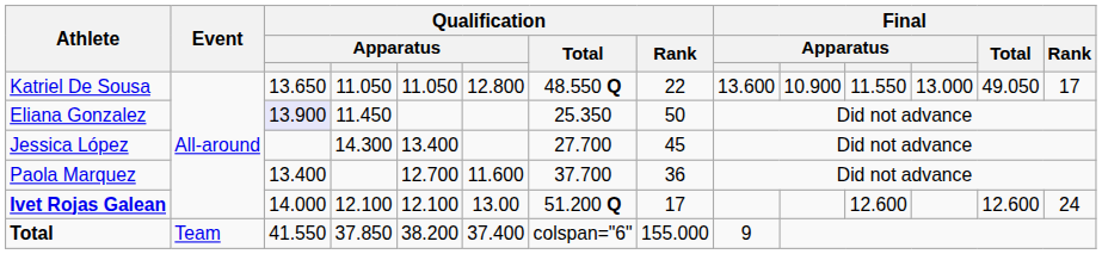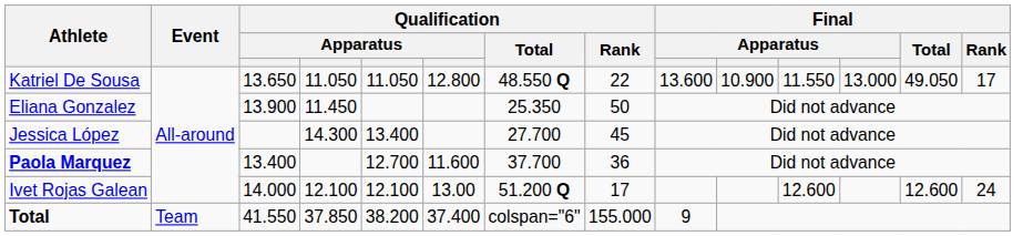row 5 | column 3: lavender background -> no background
row 7 | Athlete: normal -> bold
row 8 | Athlete: bold -> normal
